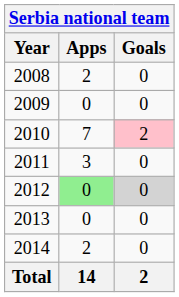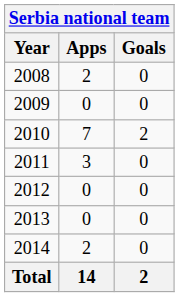2010 | Goals: pink background -> no background
2012 | Apps: lightgreen background -> no background
2012 | Goals: lightgrey background -> no background
